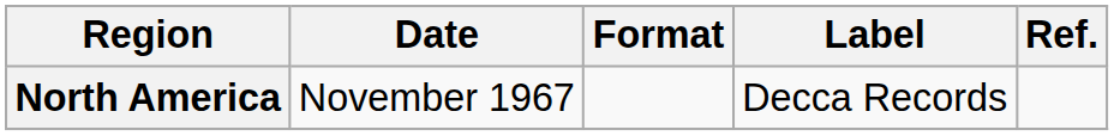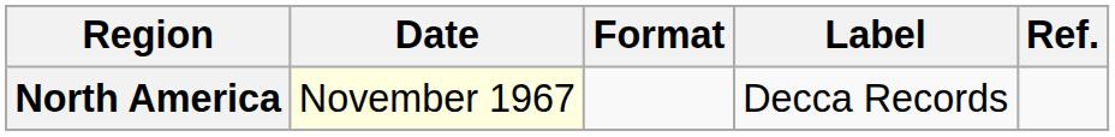North America | Date: no background -> lightyellow background
